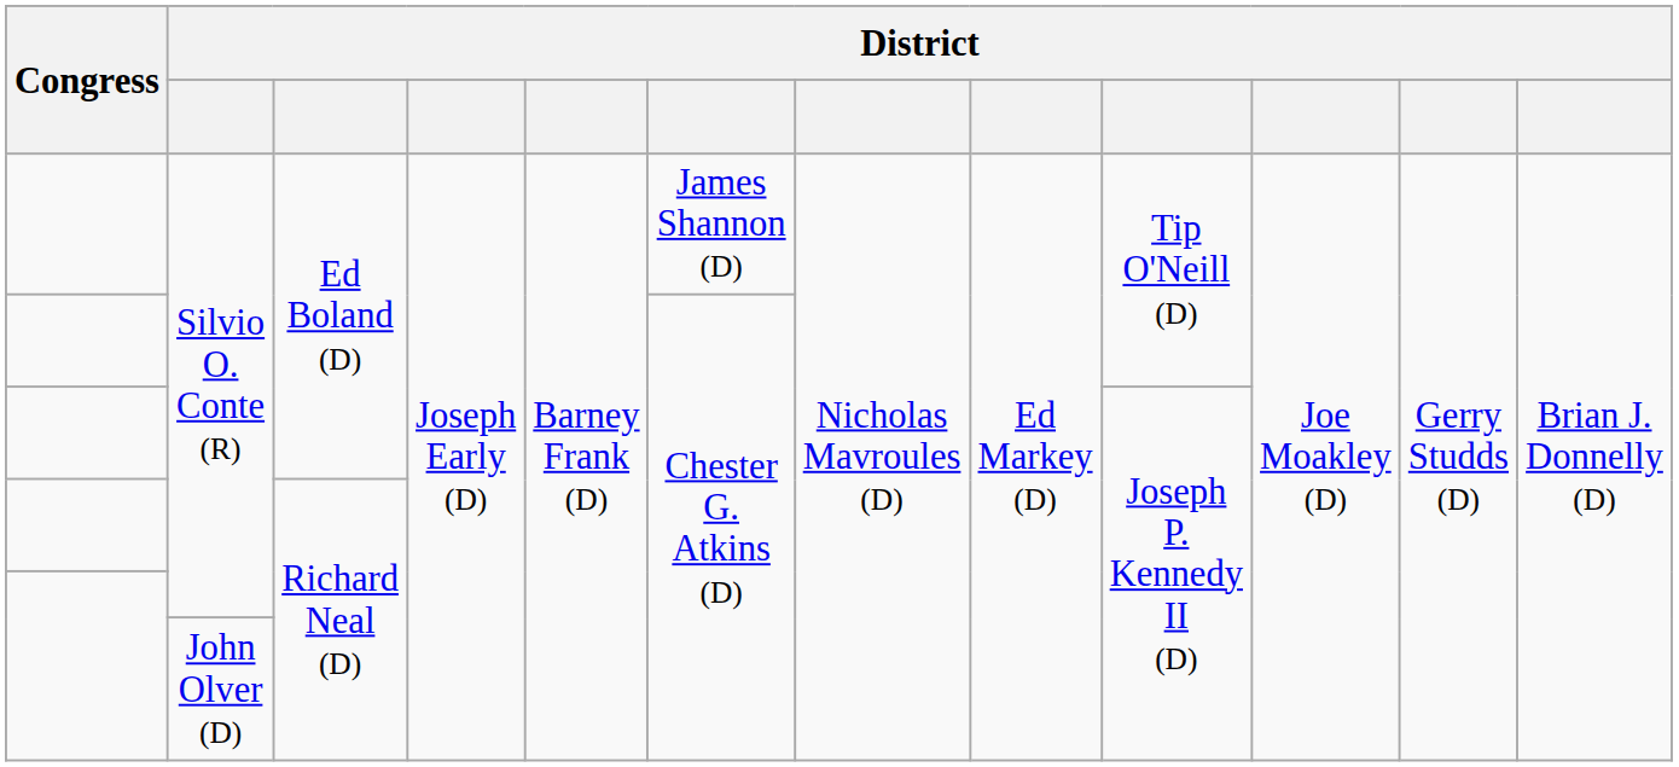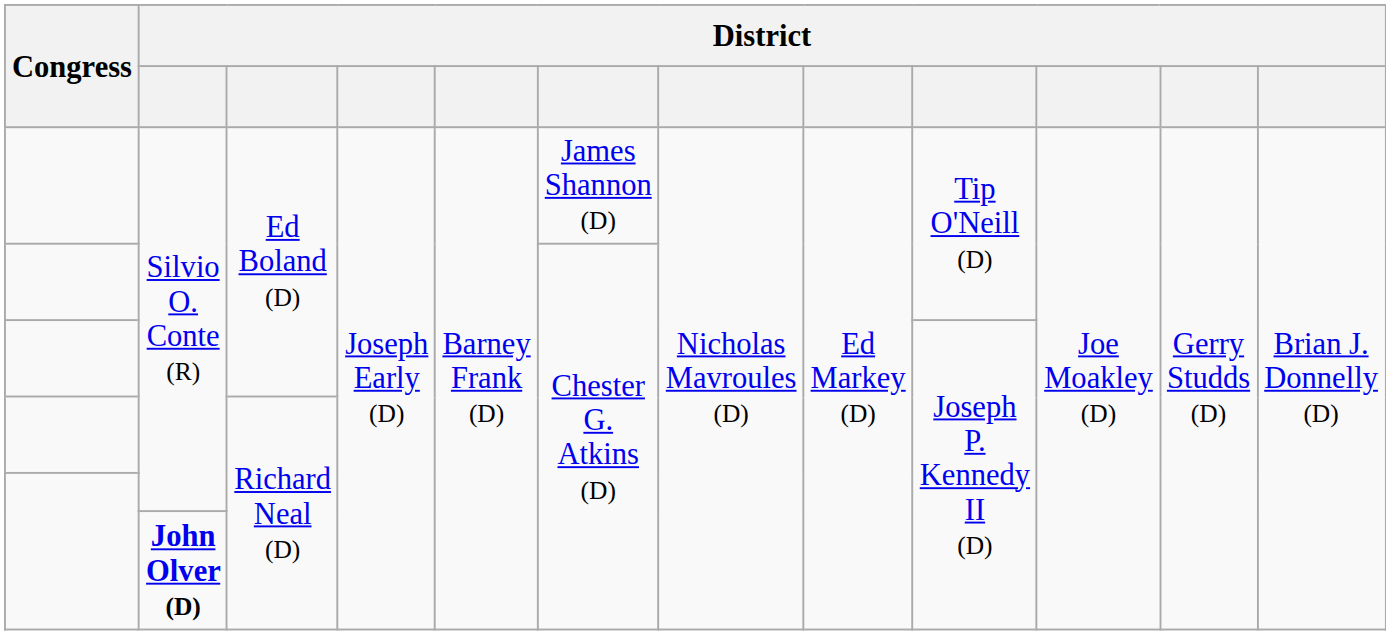John Olver (D) | column 2: normal -> bold
